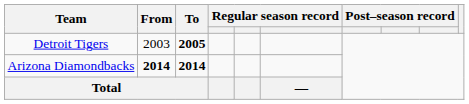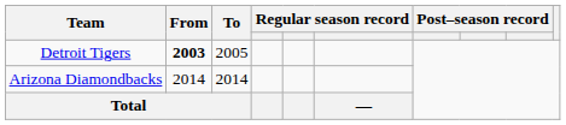Detroit Tigers | From: normal -> bold
Detroit Tigers | To: bold -> normal
Arizona Diamondbacks | From: bold -> normal
Arizona Diamondbacks | To: bold -> normal
